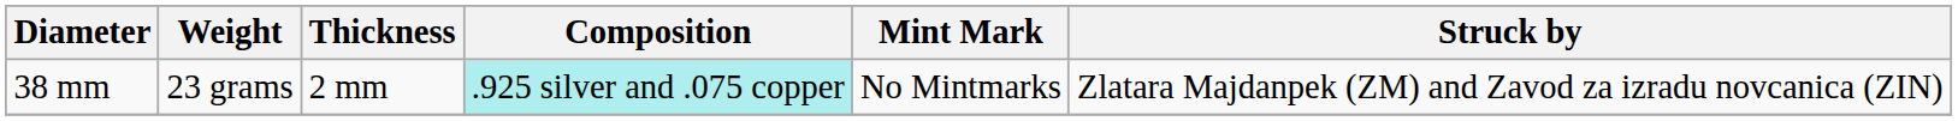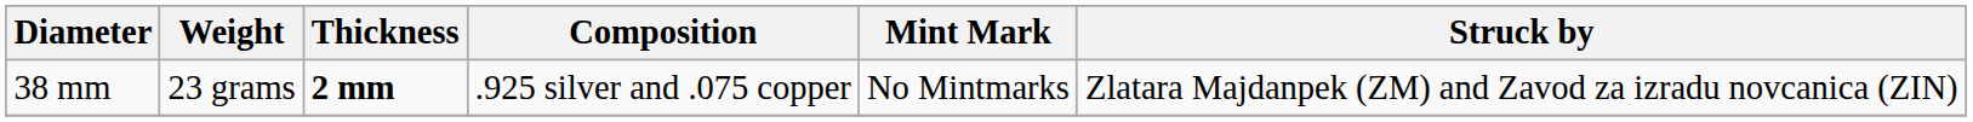38 mm | Thickness: normal -> bold
38 mm | Composition: paleturquoise background -> no background
